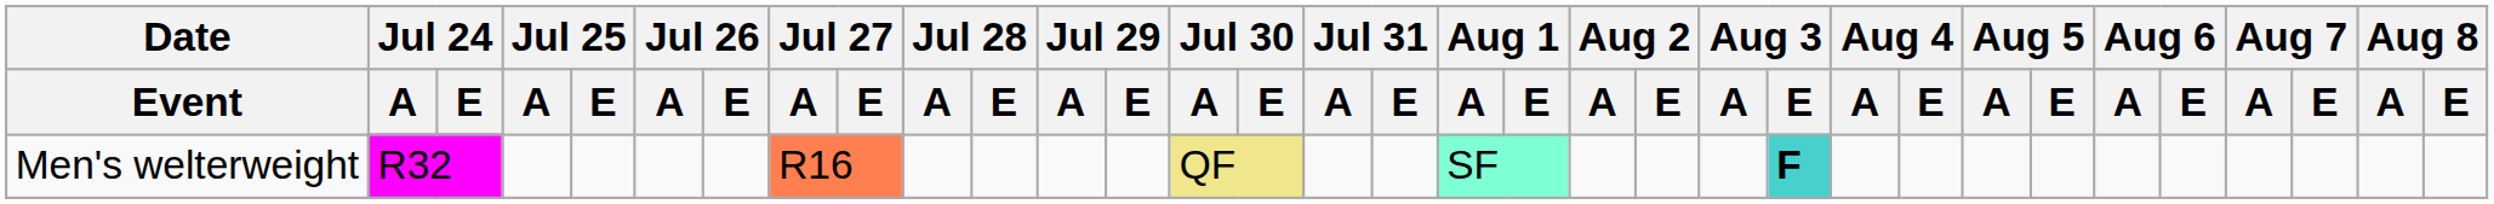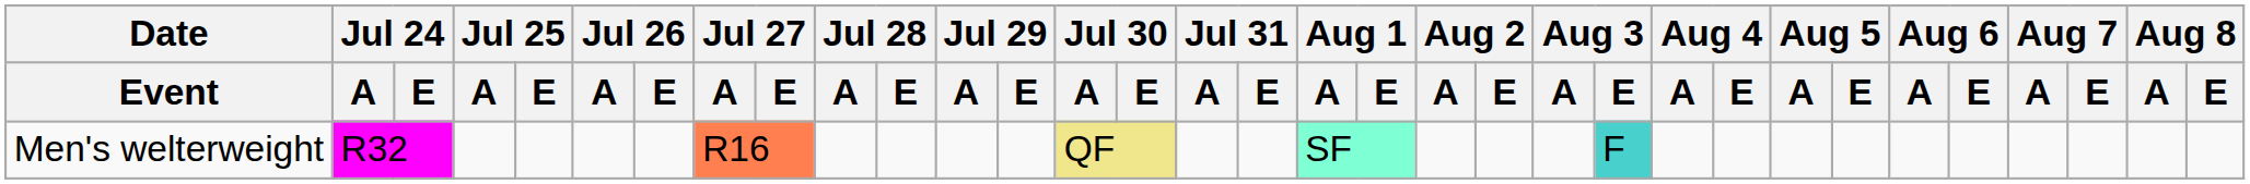Men's welterweight | Aug 3 / E: bold -> normal
